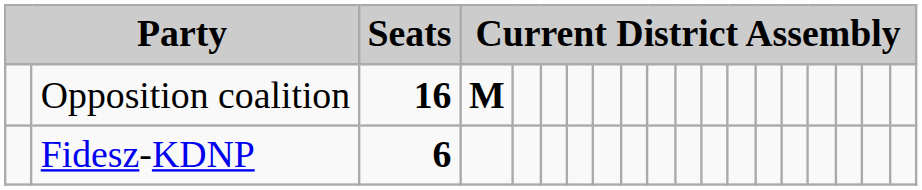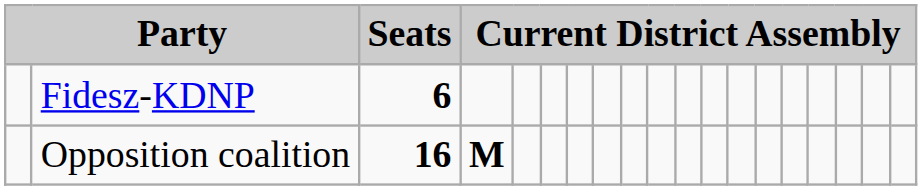rows swapped: Opposition coalition <-> Fidesz-KDNP
